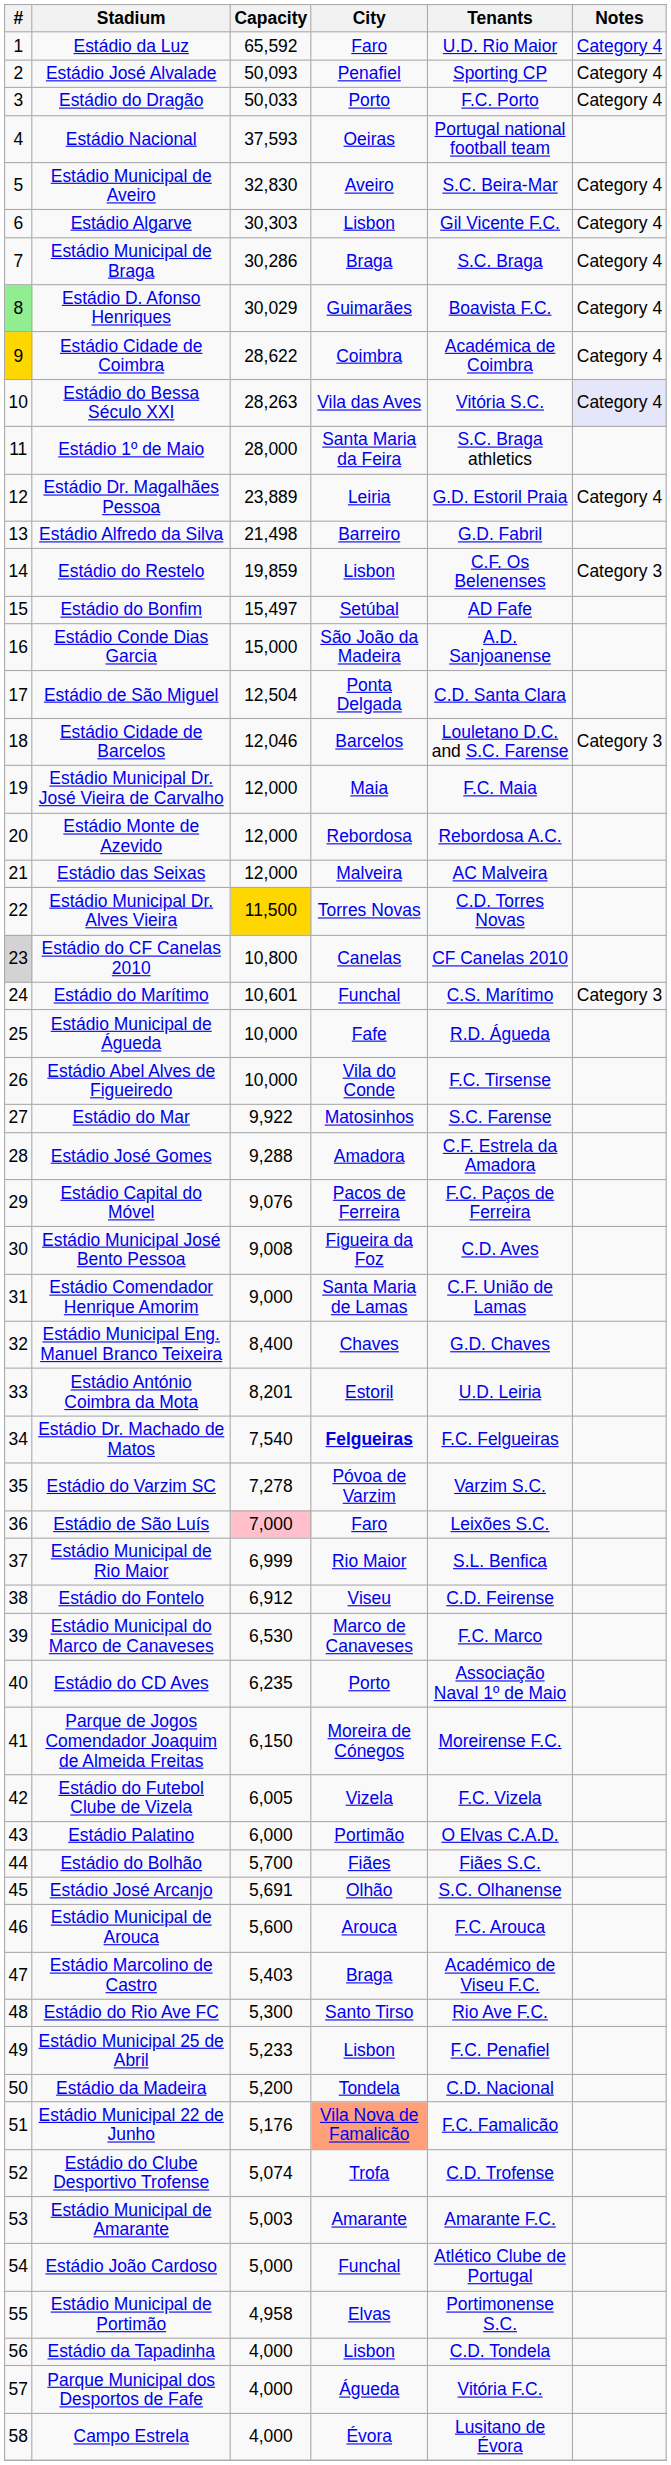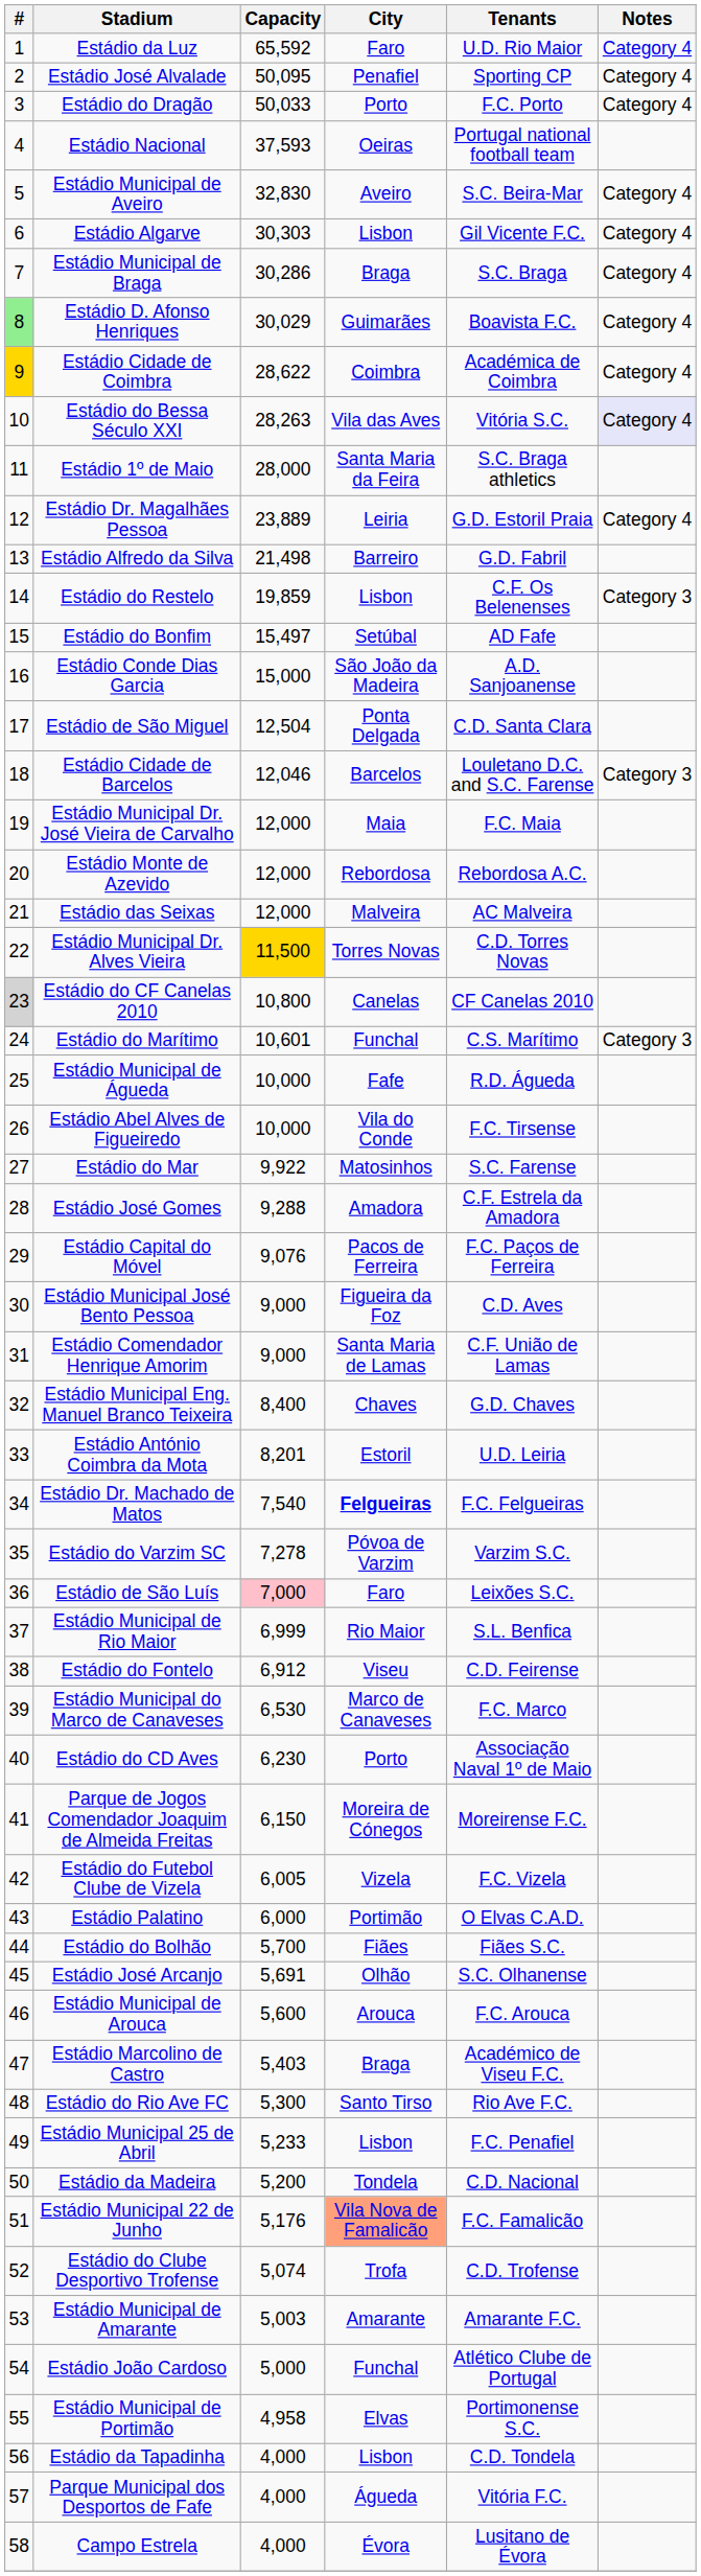Estádio José Alvalade | Capacity: 50,093 -> 50,095
Estádio Municipal José Bento Pessoa | Capacity: 9,008 -> 9,000
Estádio do CD Aves | Capacity: 6,235 -> 6,230
